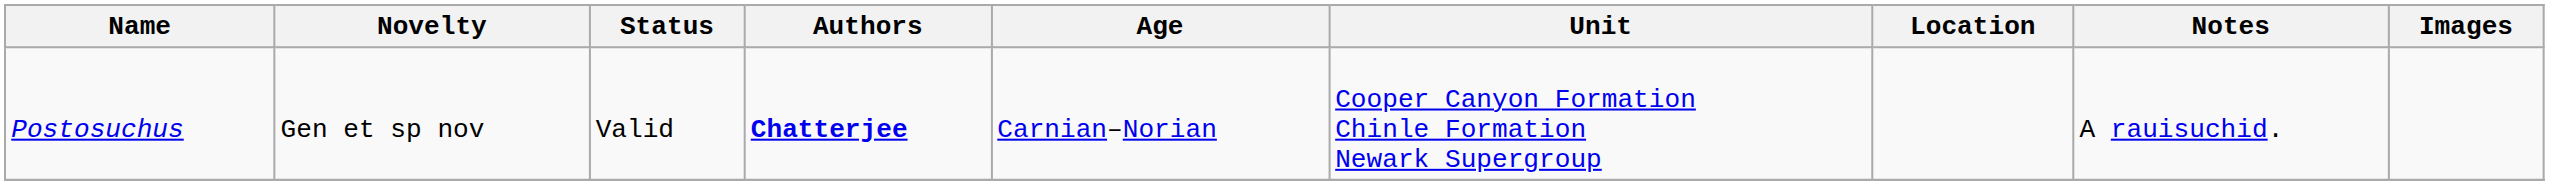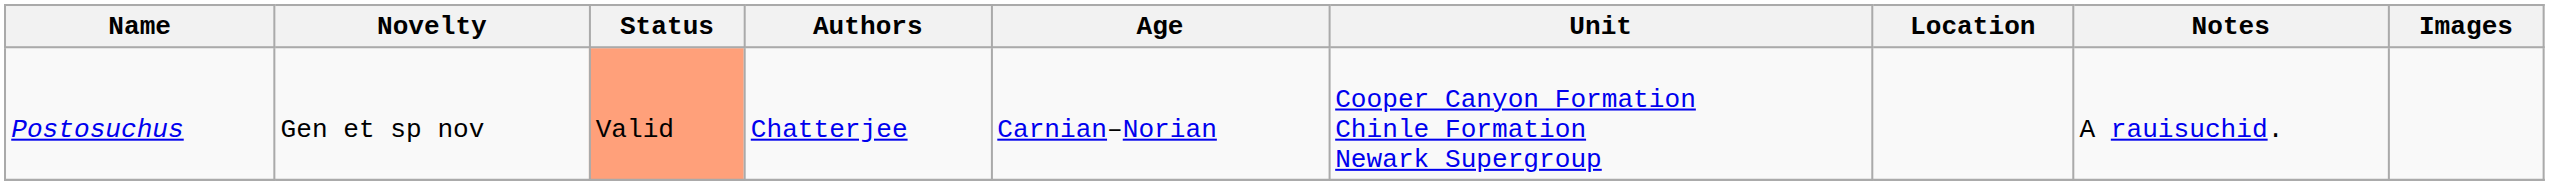Postosuchus | Status: no background -> lightsalmon background
Postosuchus | Authors: bold -> normal
